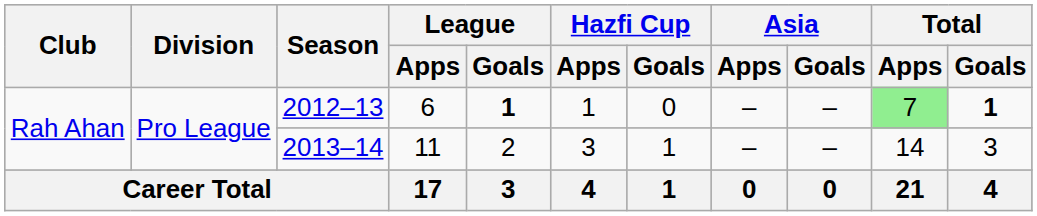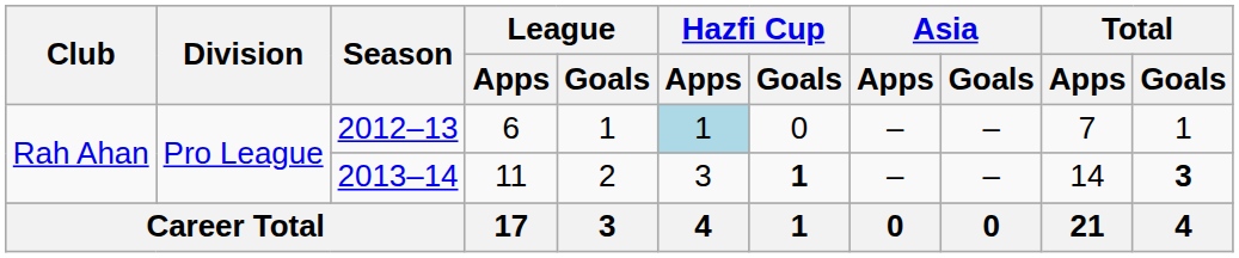2012–13 | League / Goals: bold -> normal
2012–13 | Hazfi Cup / Apps: no background -> lightblue background
2012–13 | Total / Apps: lightgreen background -> no background
2012–13 | Total / Goals: bold -> normal
2013–14 | Hazfi Cup / Goals: normal -> bold
2013–14 | Total / Goals: normal -> bold
